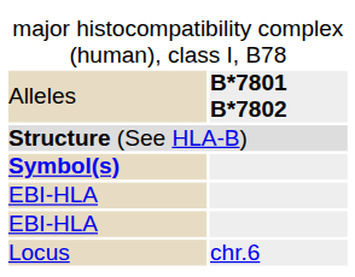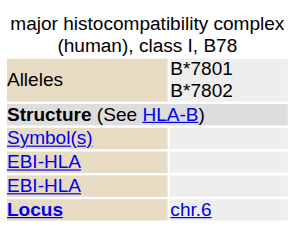Alleles | column 2: bold -> normal
Symbol(s) | column 1: bold -> normal
Locus | column 1: normal -> bold
